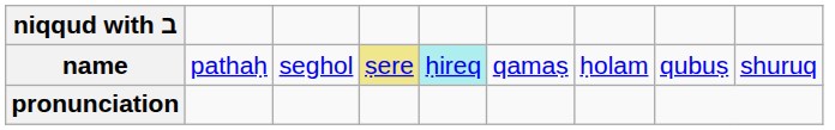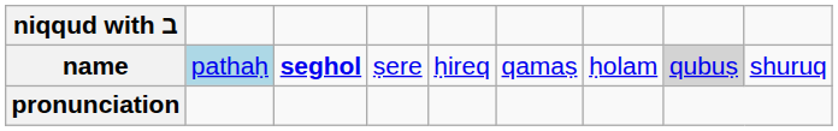name | column 2: no background -> lightblue background
name | column 3: normal -> bold
name | column 4: khaki background -> no background
name | column 5: paleturquoise background -> no background
name | column 8: no background -> lightgrey background
